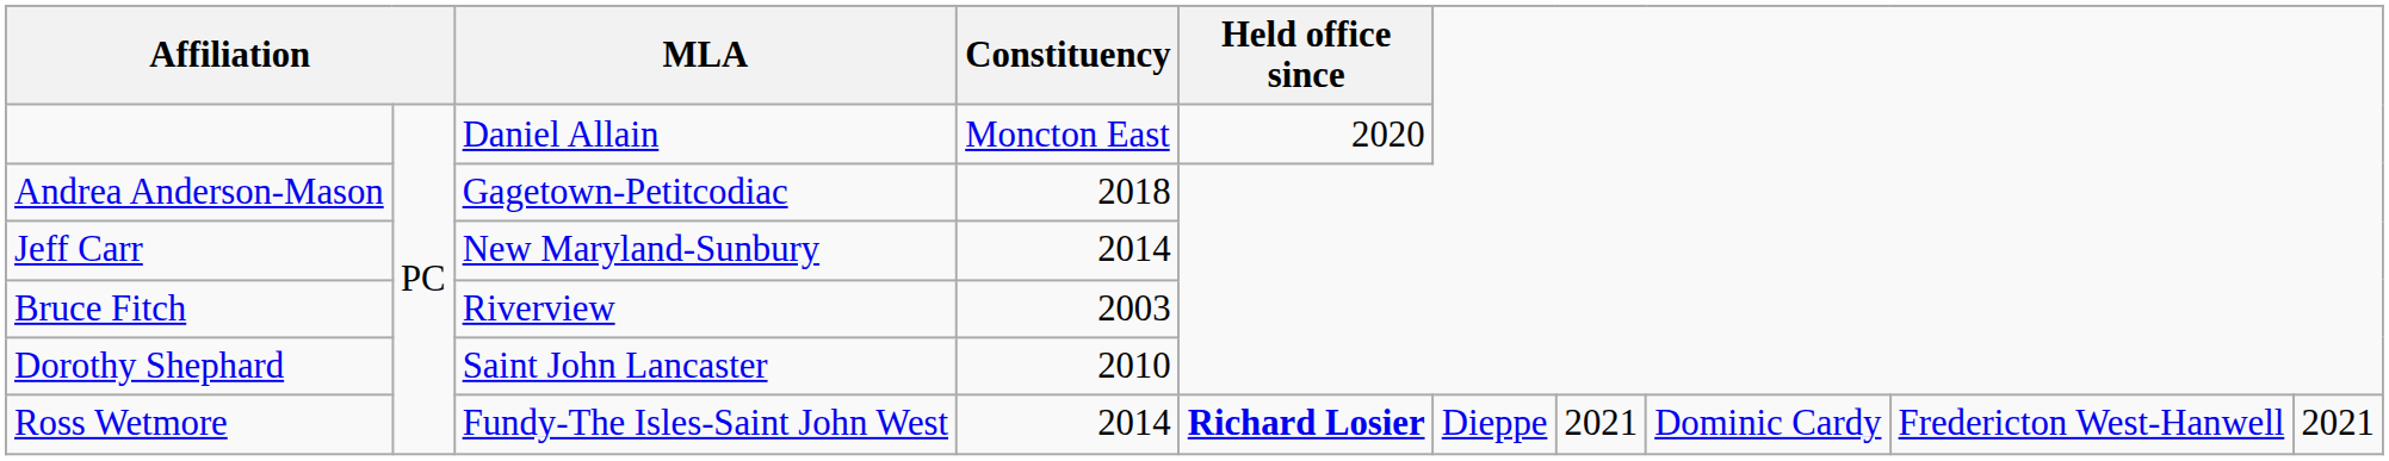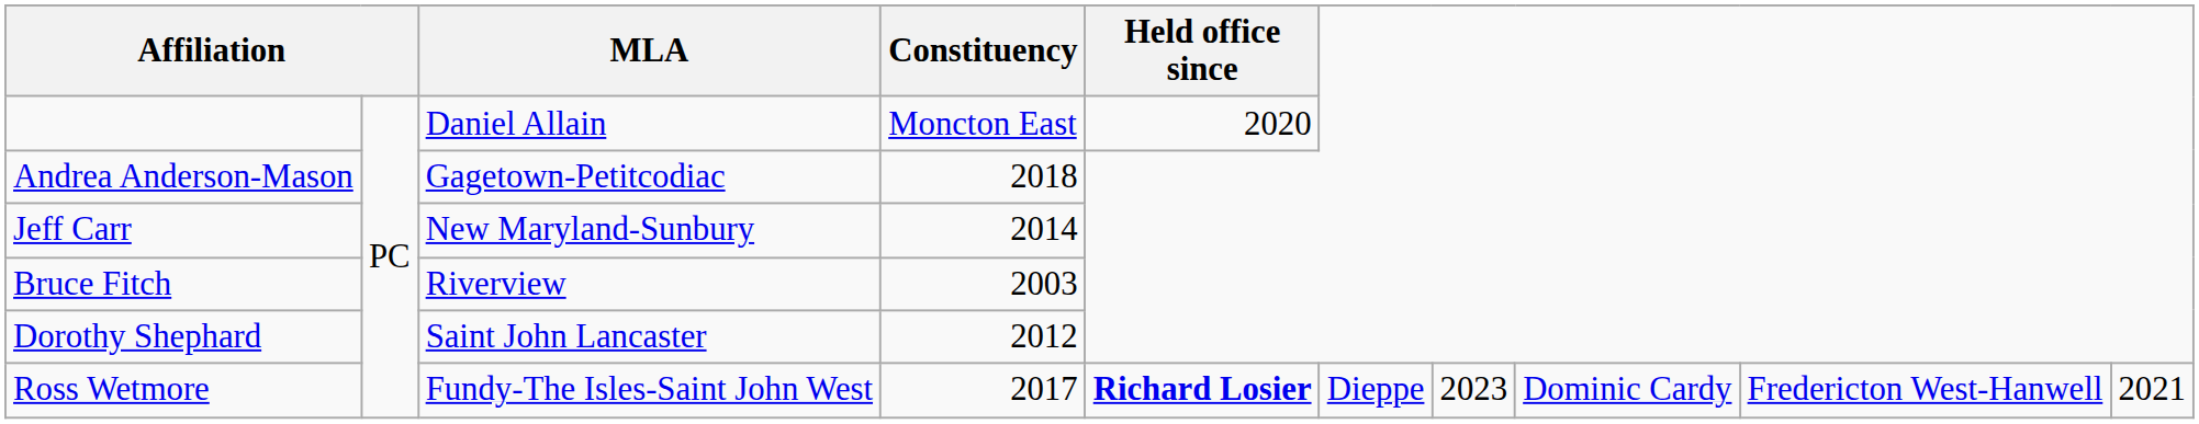Dorothy Shephard | Constituency: 2010 -> 2012
Ross Wetmore | Constituency: 2014 -> 2017
Ross Wetmore | column 7: 2021 -> 2023
